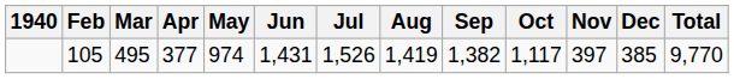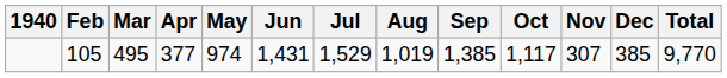row 2 | Jul: 1,526 -> 1,529
row 2 | Aug: 1,419 -> 1,019
row 2 | Sep: 1,382 -> 1,385
row 2 | Nov: 397 -> 307
